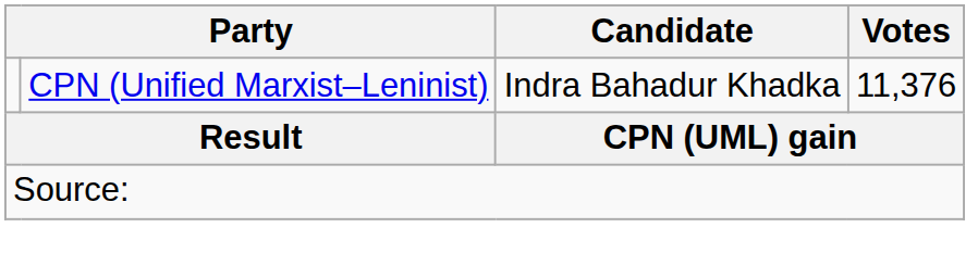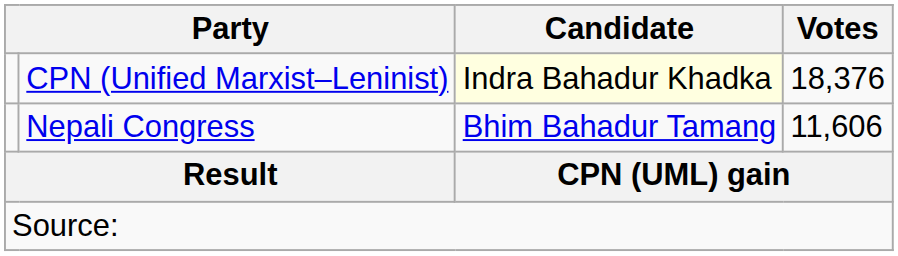CPN (Unified Marxist–Leninist) | Candidate: no background -> lightyellow background
CPN (Unified Marxist–Leninist) | Votes: 11,376 -> 18,376
+ row: Nepali Congress | Bhim Bahadur Tamang | 11,606
